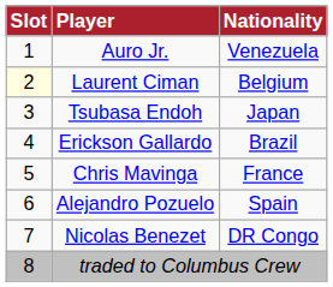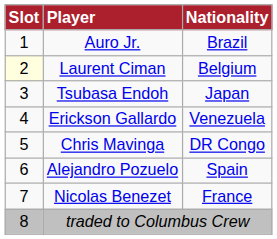Auro Jr. | Nationality: Venezuela -> Brazil
Erickson Gallardo | Nationality: Brazil -> Venezuela
Chris Mavinga | Nationality: France -> DR Congo
Nicolas Benezet | Nationality: DR Congo -> France
